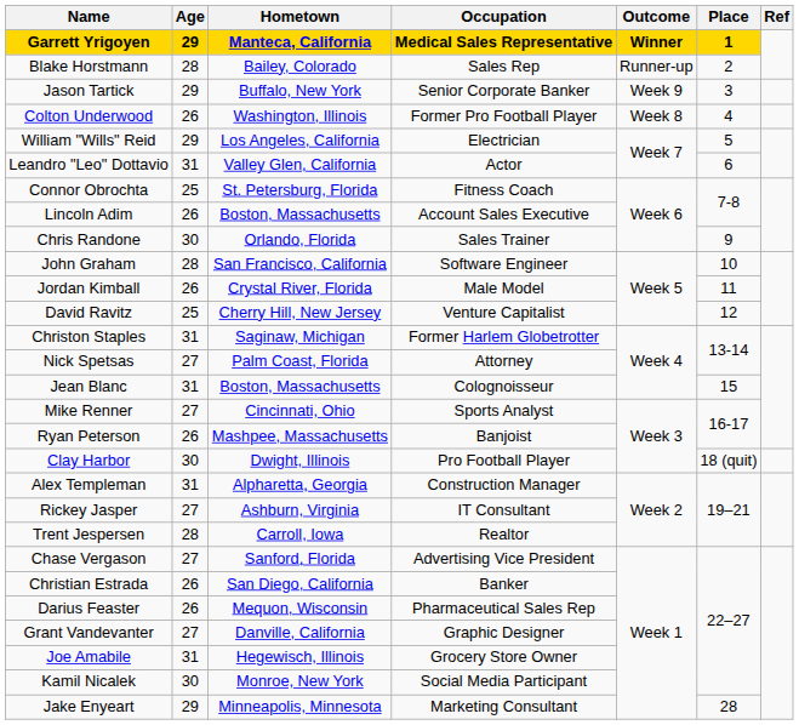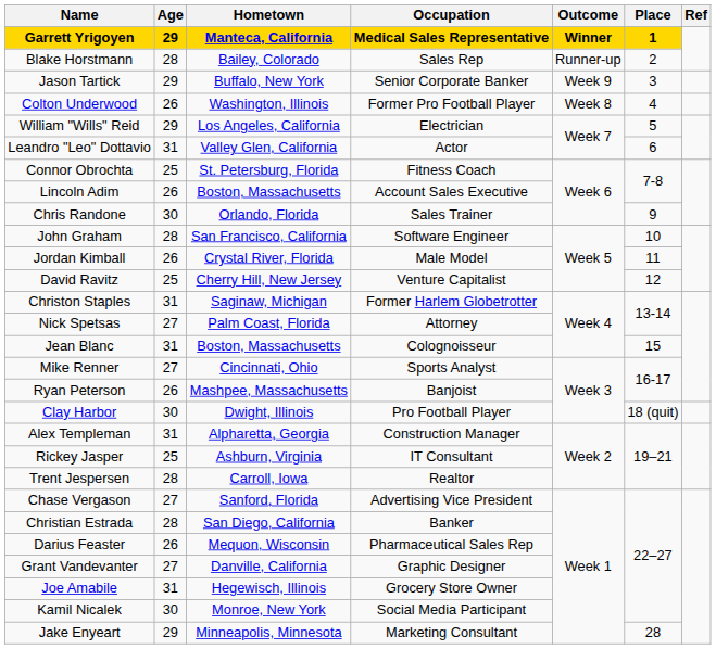Rickey Jasper | Age: 27 -> 25
Christian Estrada | Age: 26 -> 28
